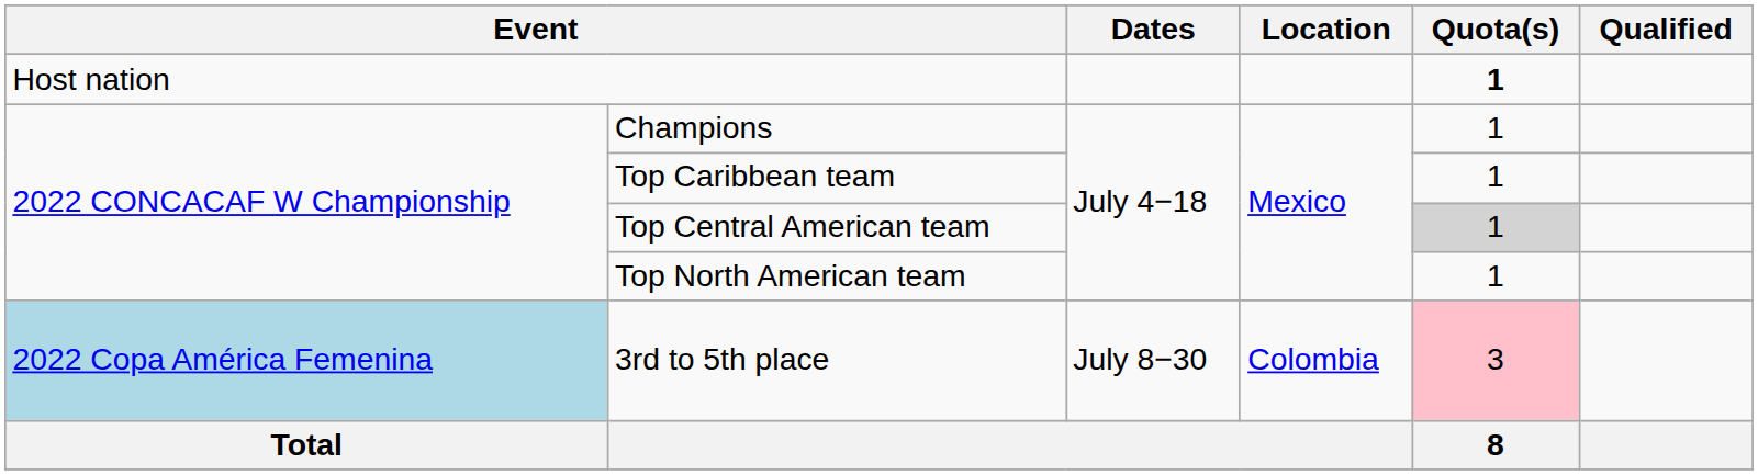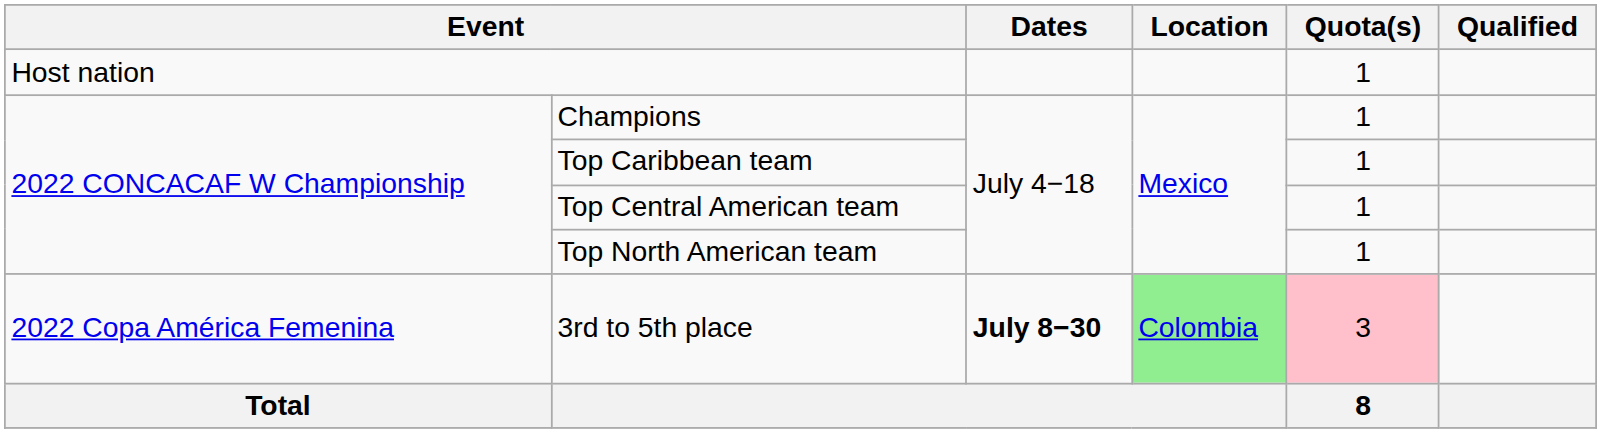Host nation | Quota(s): bold -> normal
Top Central American team | Quota(s): lightgrey background -> no background
3rd to 5th place | column 1: lightblue background -> no background
3rd to 5th place | Dates: normal -> bold
3rd to 5th place | Location: no background -> lightgreen background
